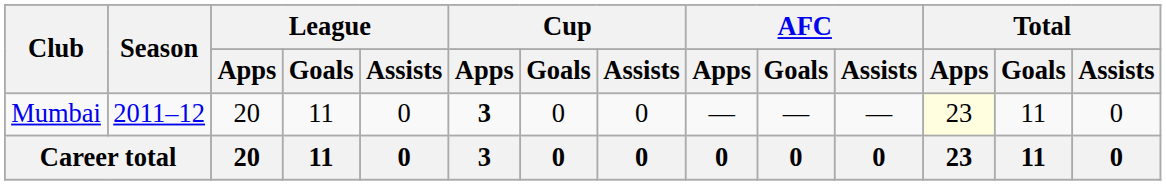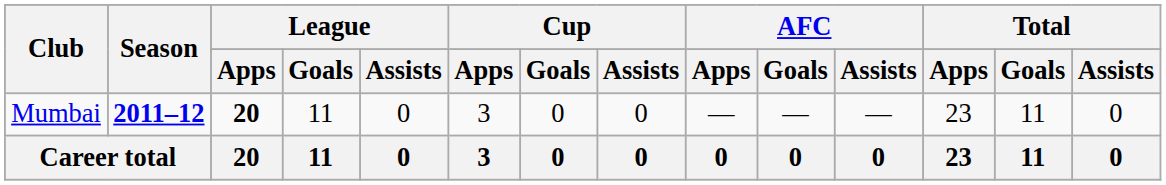Mumbai | Season: normal -> bold
Mumbai | League / Apps: normal -> bold
Mumbai | Cup / Apps: bold -> normal
Mumbai | Total / Apps: lightyellow background -> no background
